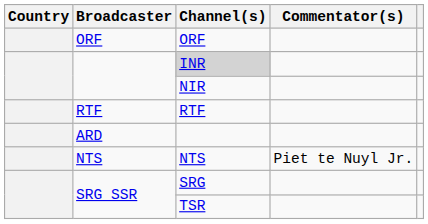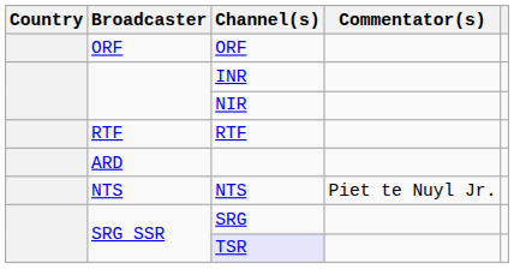INR | Channel(s): lightgrey background -> no background
TSR | Channel(s): no background -> lavender background
